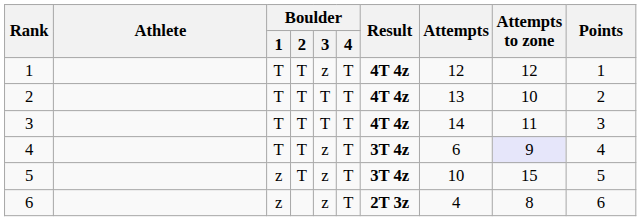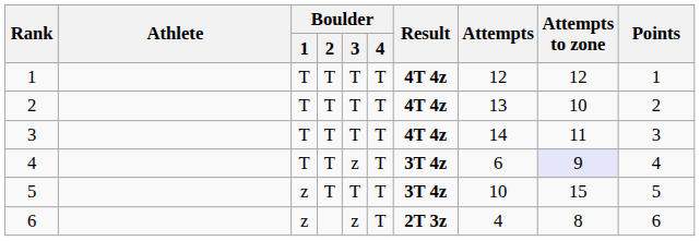row 3 | Boulder / 3: z -> T
row 7 | Boulder / 3: z -> T
